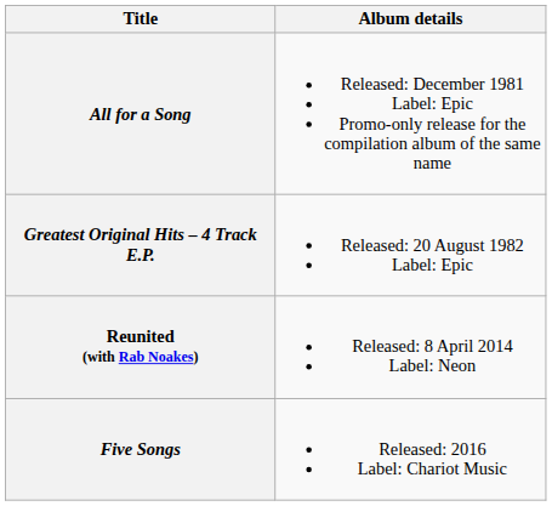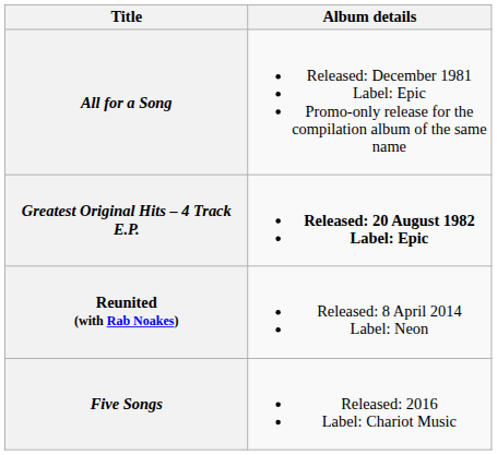Greatest Original Hits – 4 Track E.P. | Album details: normal -> bold
